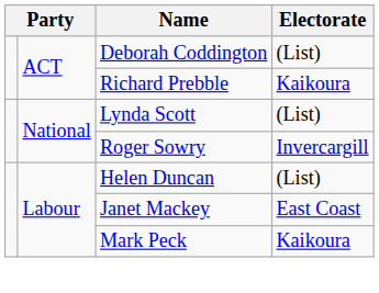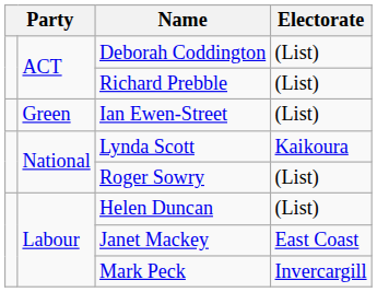Richard Prebble | Electorate: Kaikoura -> (List)
+ row: Green | Ian Ewen-Street | (List)
Lynda Scott | Electorate: (List) -> Kaikoura
Roger Sowry | Electorate: Invercargill -> (List)
Mark Peck | Electorate: Kaikoura -> Invercargill
